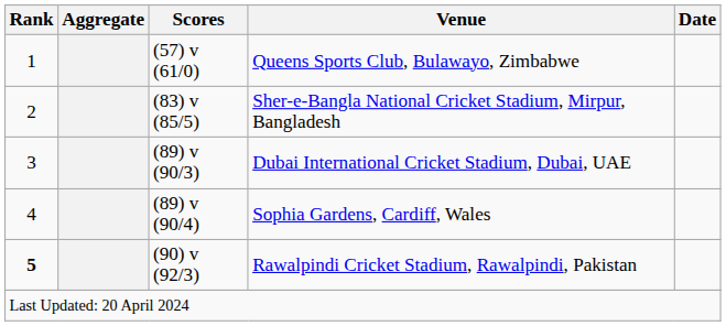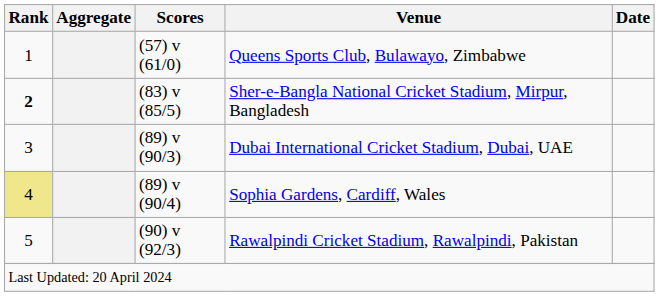Sher-e-Bangla National Cricket Stadium, Mirpur, Bangladesh | Rank: normal -> bold
Sophia Gardens, Cardiff, Wales | Rank: no background -> khaki background
Rawalpindi Cricket Stadium, Rawalpindi, Pakistan | Rank: bold -> normal
